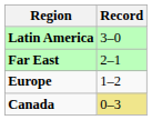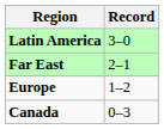Canada | Record: khaki background -> no background
